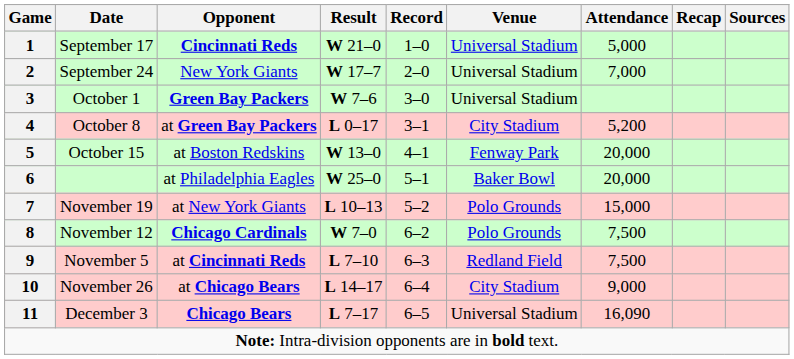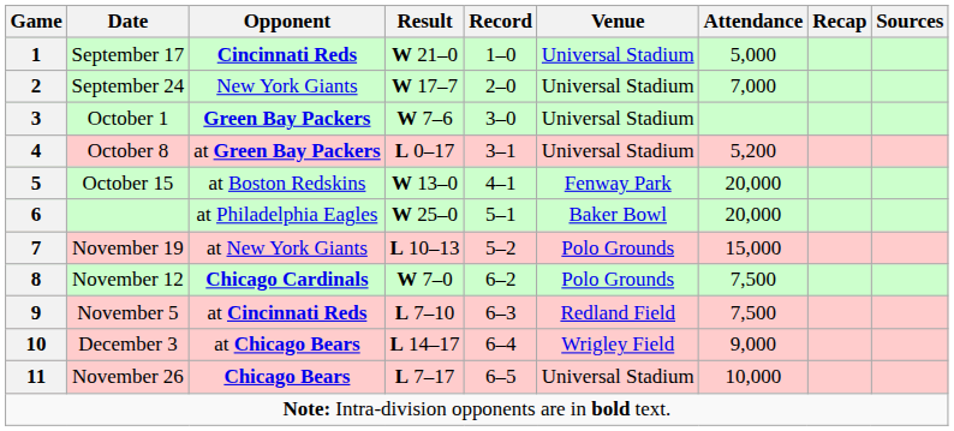4 | Venue: City Stadium -> Universal Stadium
10 | Date: November 26 -> December 3
10 | Venue: City Stadium -> Wrigley Field
11 | Date: December 3 -> November 26
11 | Attendance: 16,090 -> 10,000
